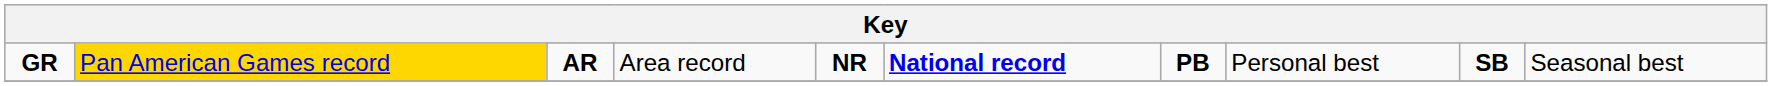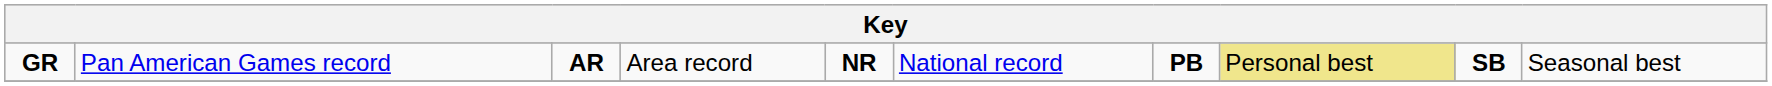GR | column 2: gold background -> no background
GR | column 6: bold -> normal
GR | column 8: no background -> khaki background
